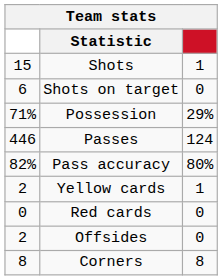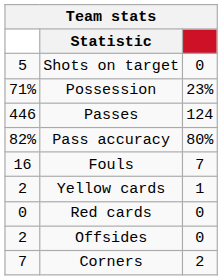- row: 15 | Shots | 1
Shots on target | column 1: 6 -> 5
Possession | column 3: 29% -> 23%
+ row: 16 | Fouls | 7
Corners | column 1: 8 -> 7
Corners | column 3: 8 -> 2
